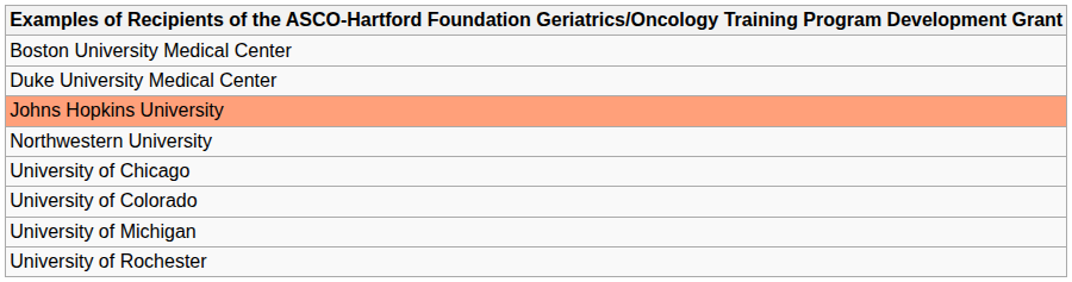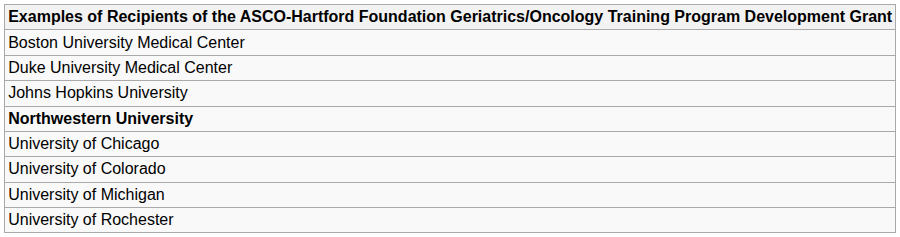row 4 | column 1: lightsalmon background -> no background
row 5 | column 1: normal -> bold
